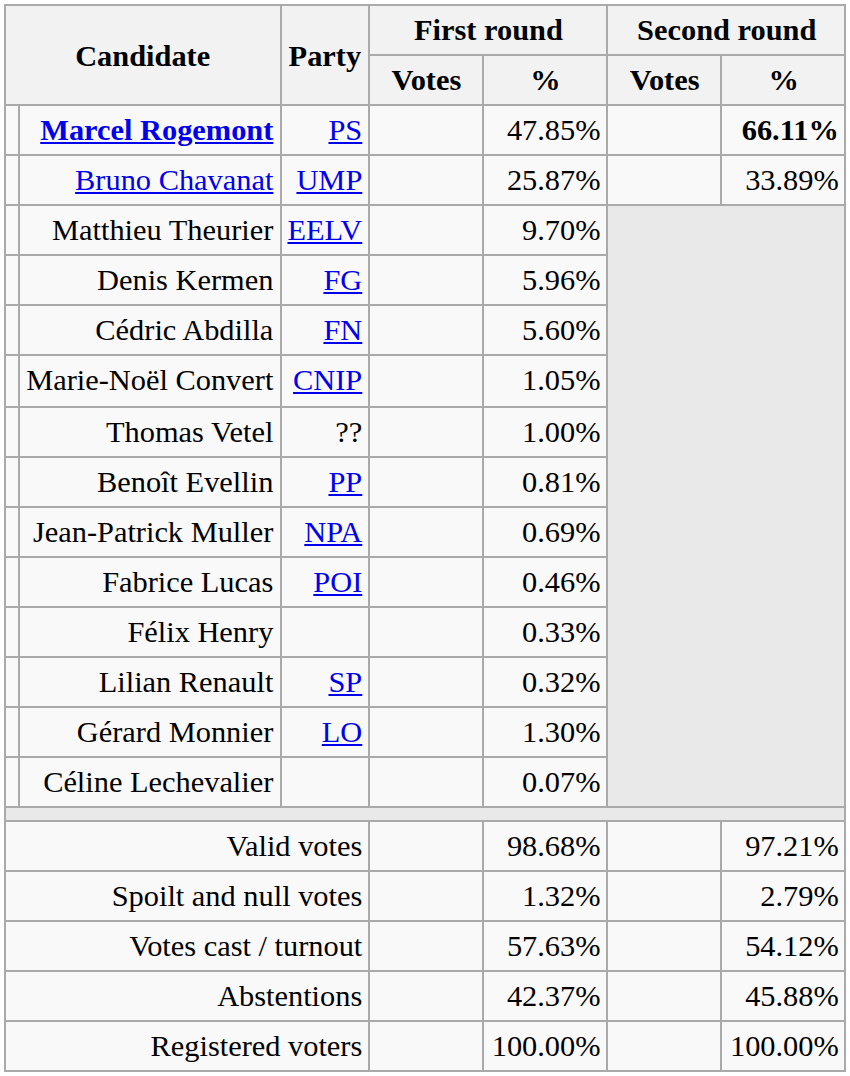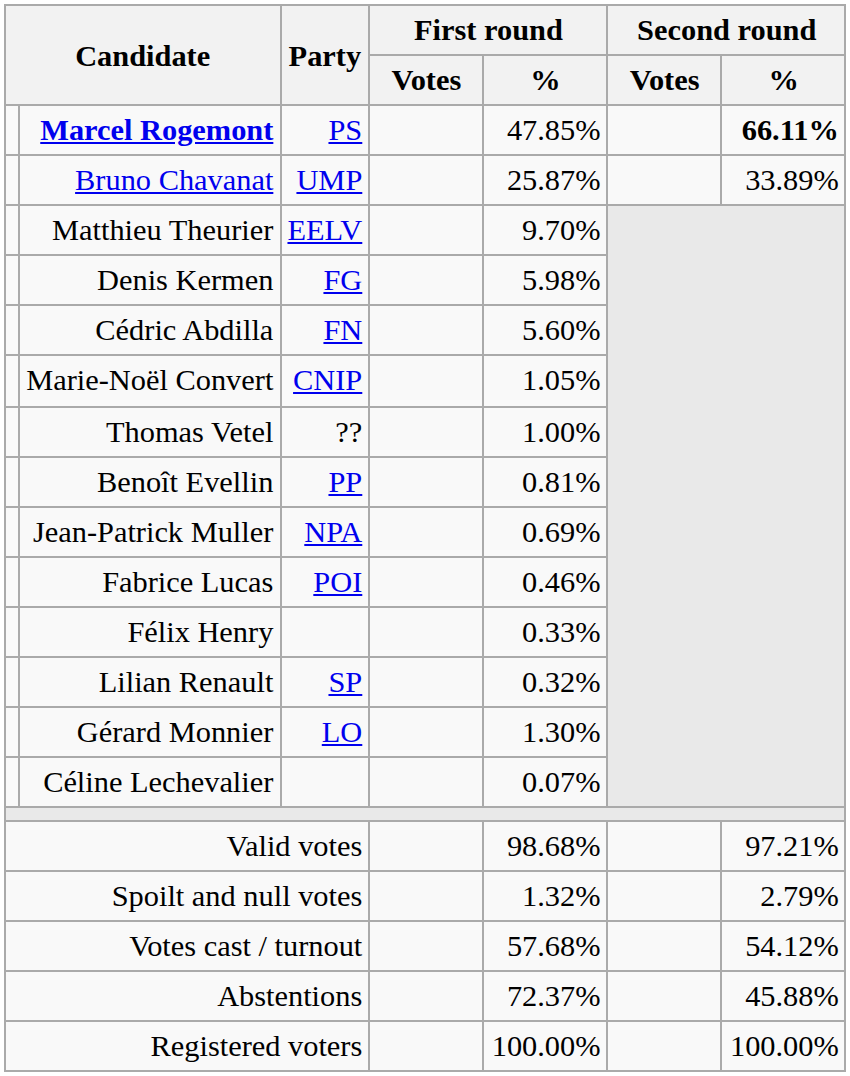Denis Kermen | First round / %: 5.96% -> 5.98%
Votes cast / turnout | First round / %: 57.63% -> 57.68%
Abstentions | First round / %: 42.37% -> 72.37%
